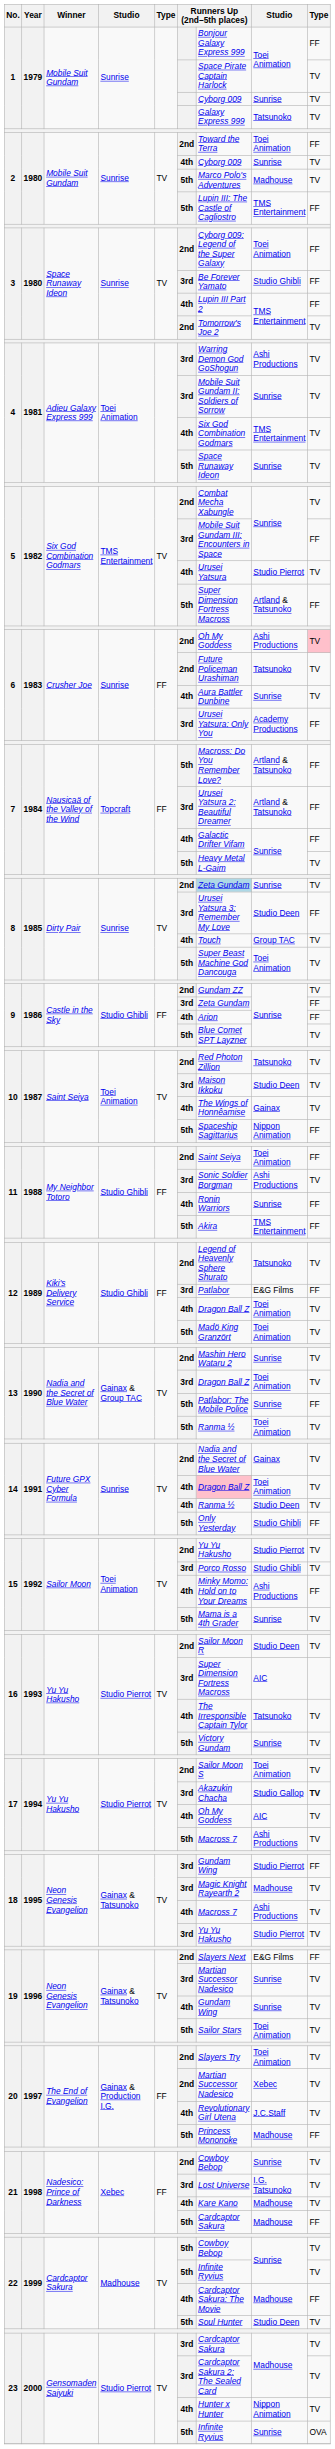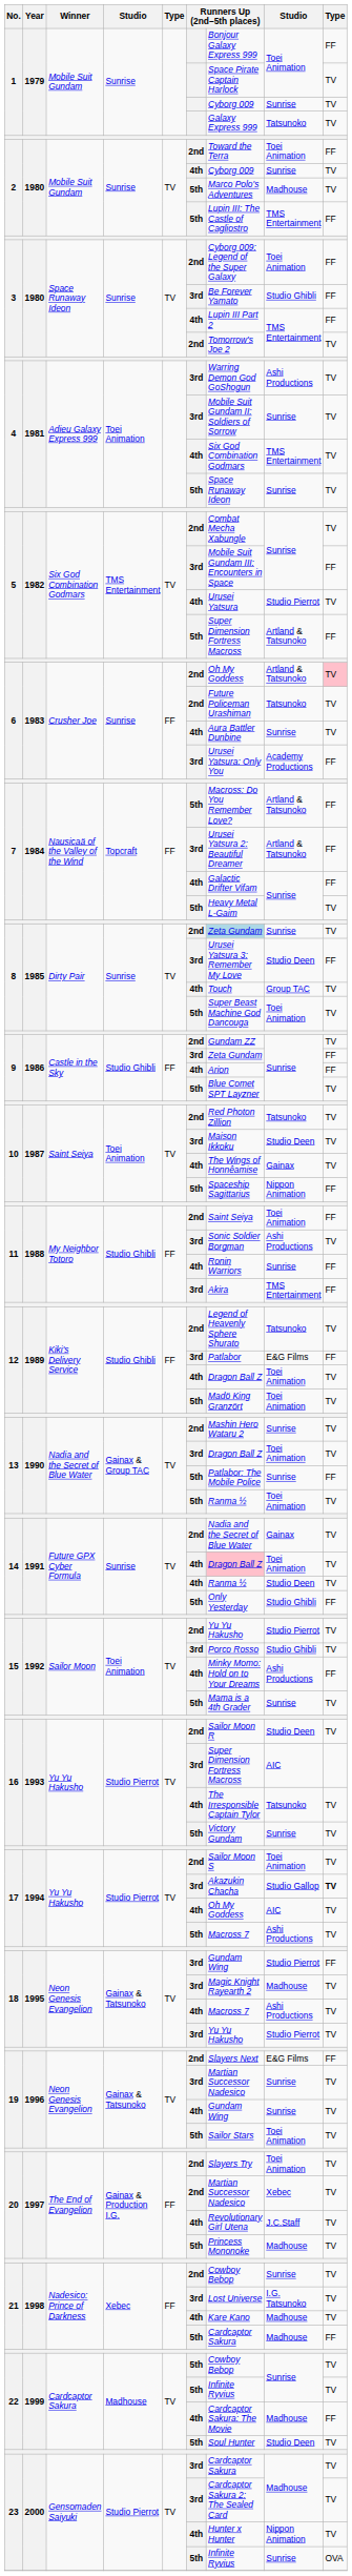row 27 | column 8: Ashi Productions -> Artland & Tatsunoko
row 55 | column 6: 5th -> 3rd
row 100 | column 9: FF -> TV
